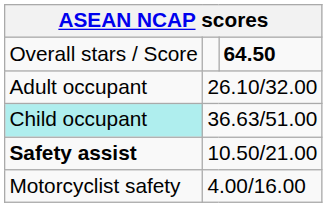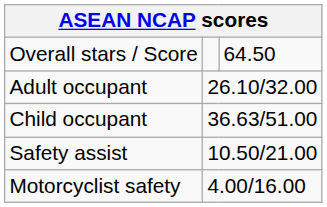Overall stars / Score | column 3: bold -> normal
Child occupant | column 1: paleturquoise background -> no background
Safety assist | column 1: bold -> normal
